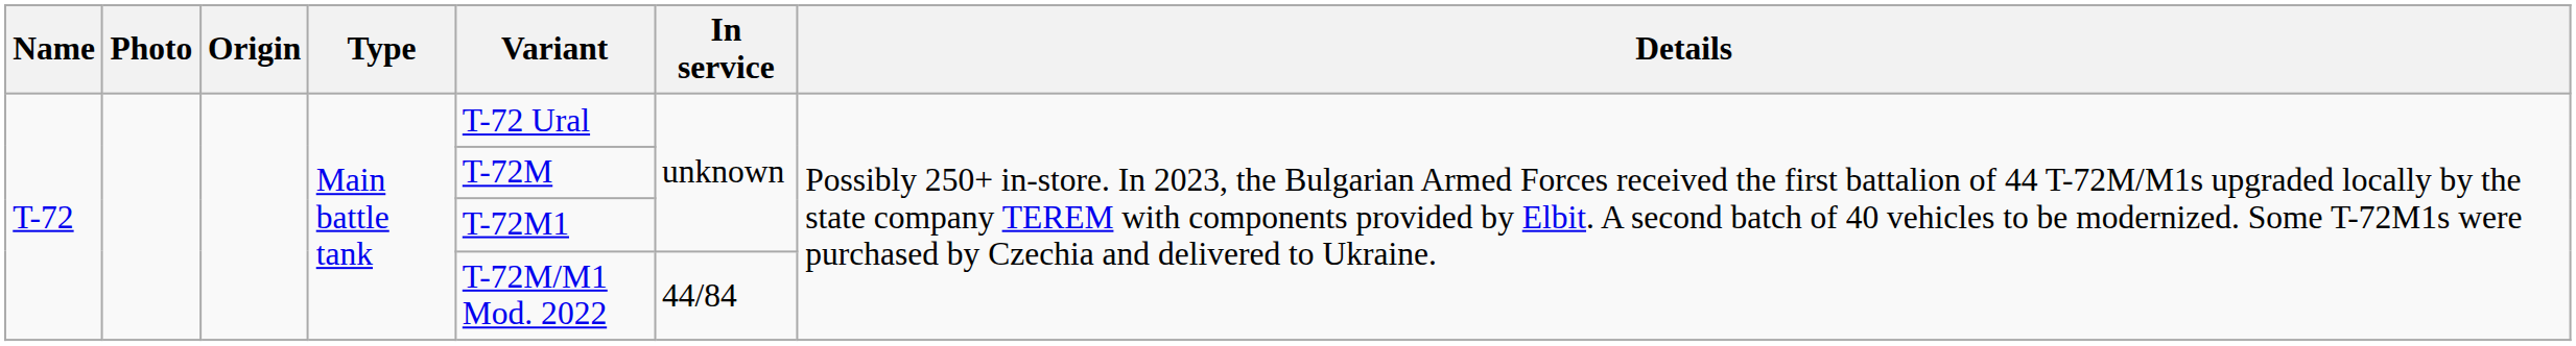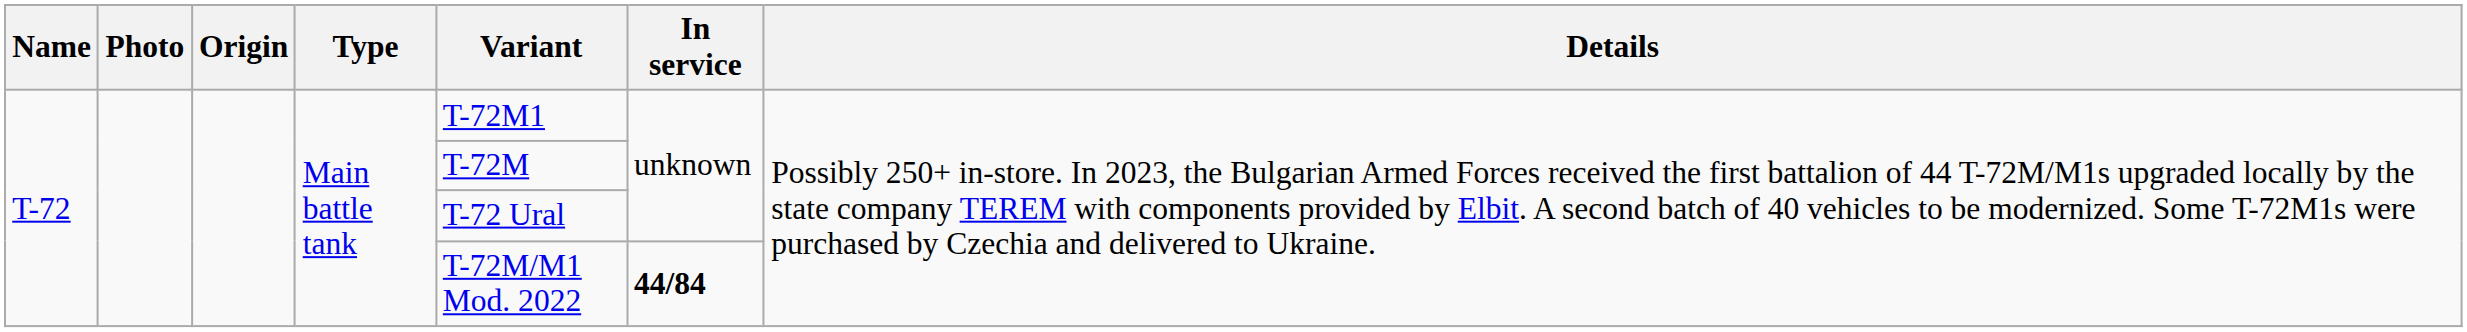row 2 | Variant: T-72 Ural -> T-72M1
row 4 | Variant: T-72M1 -> T-72 Ural
row 5 | In service: normal -> bold
